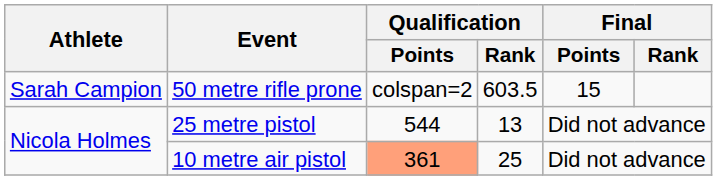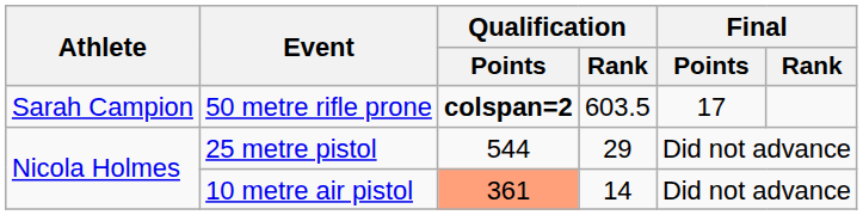50 metre rifle prone | Qualification / Points: normal -> bold
50 metre rifle prone | Final / Points: 15 -> 17
25 metre pistol | Qualification / Rank: 13 -> 29
10 metre air pistol | Qualification / Rank: 25 -> 14
